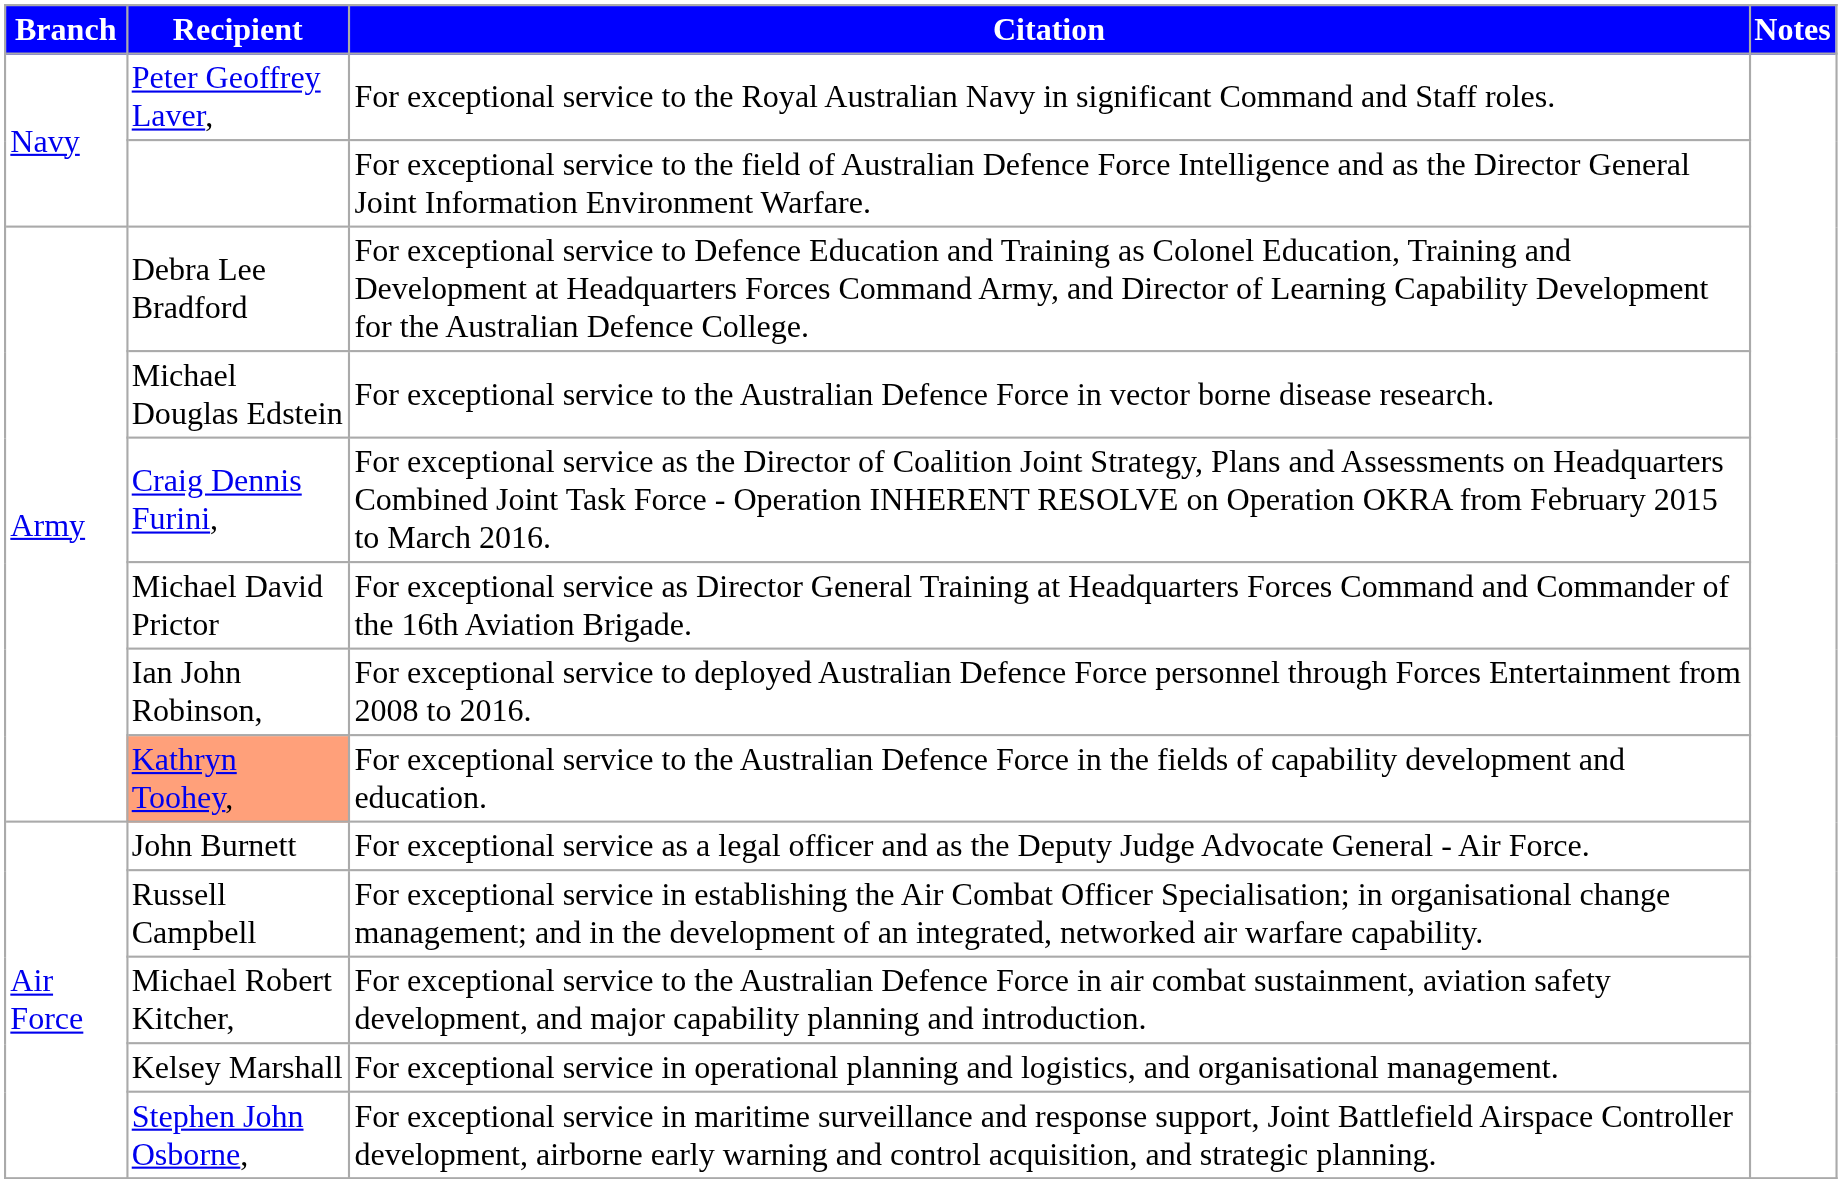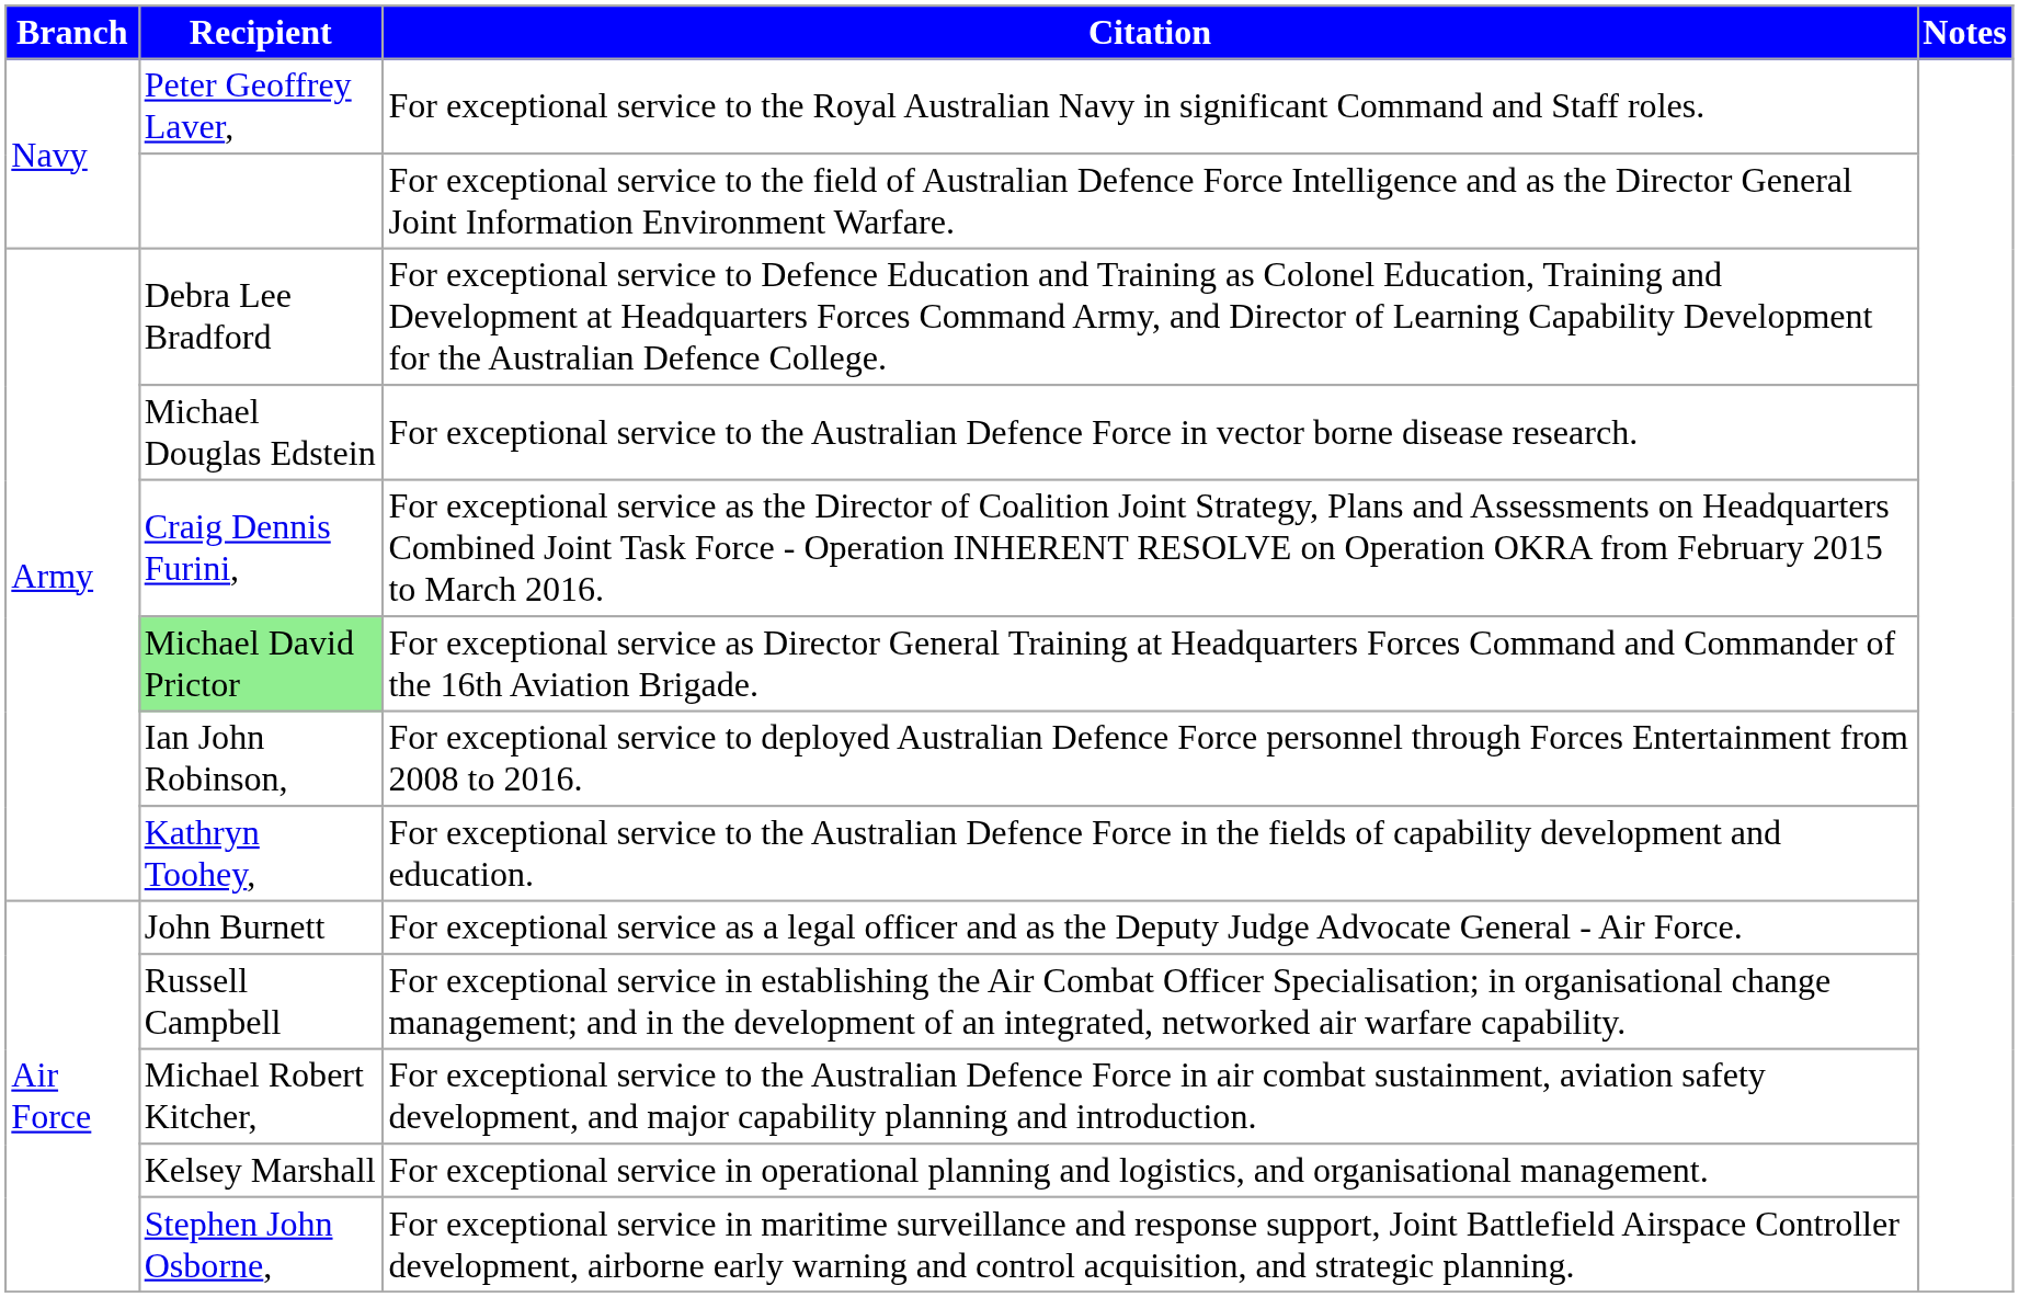Michael David Prictor | Recipient: no background -> lightgreen background
Kathryn Toohey, | Recipient: lightsalmon background -> no background
